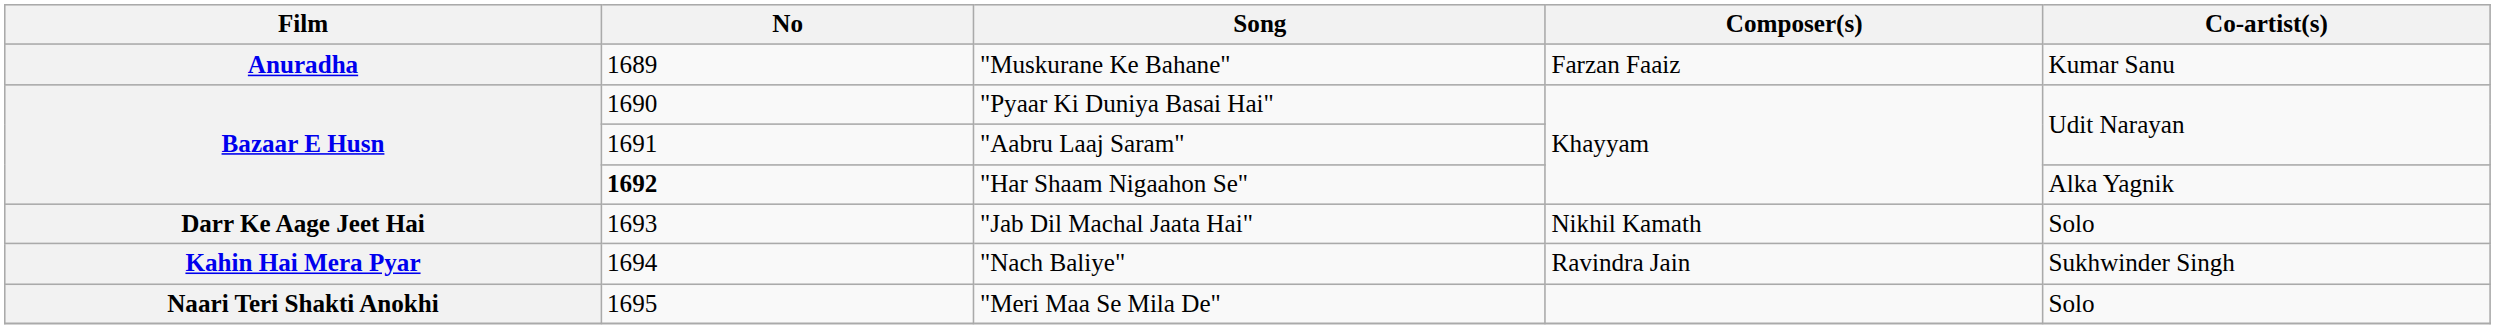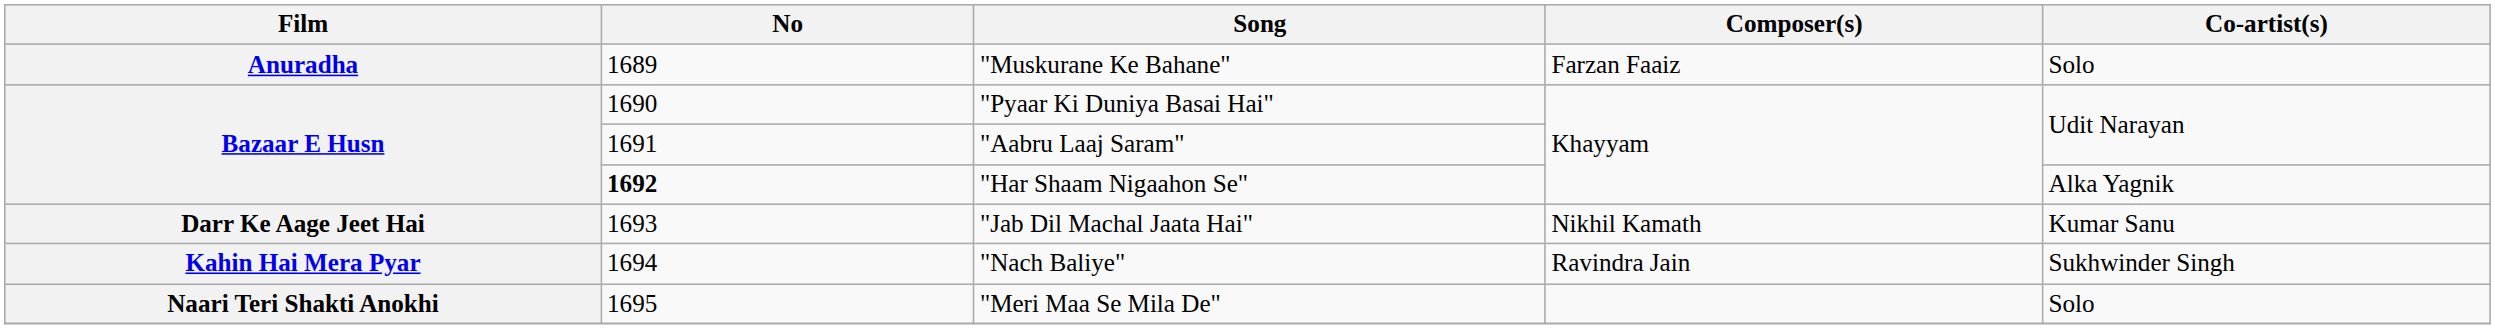"Muskurane Ke Bahane" | Co-artist(s): Kumar Sanu -> Solo
"Jab Dil Machal Jaata Hai" | Co-artist(s): Solo -> Kumar Sanu
